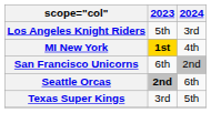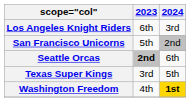Los Angeles Knight Riders | 2023: 5th -> 6th
- row: MI New York | 1st | 4th
San Francisco Unicorns | 2023: 6th -> 5th
+ row: Washington Freedom | 4th | 1st
